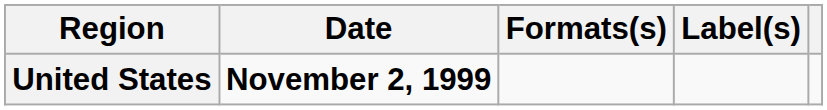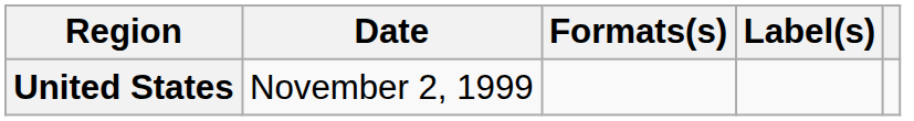United States | Date: bold -> normal
